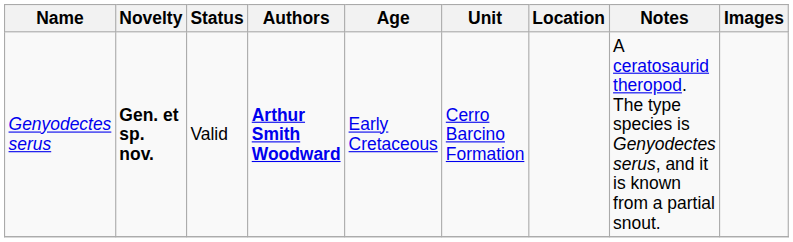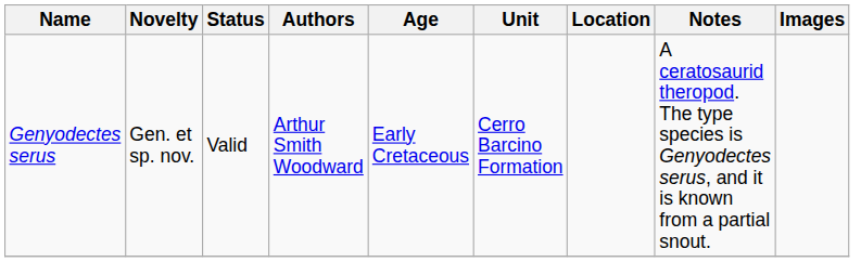Genyodectes serus | Novelty: bold -> normal
Genyodectes serus | Authors: bold -> normal
